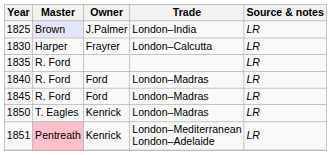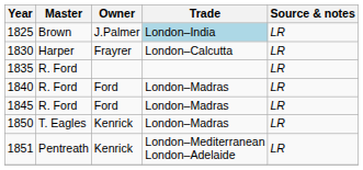1825 | Master: lavender background -> no background
1825 | Trade: no background -> lightblue background
1851 | Master: pink background -> no background
